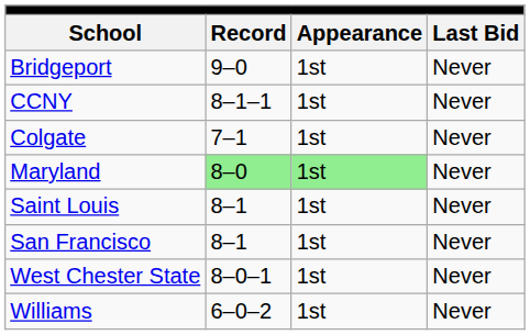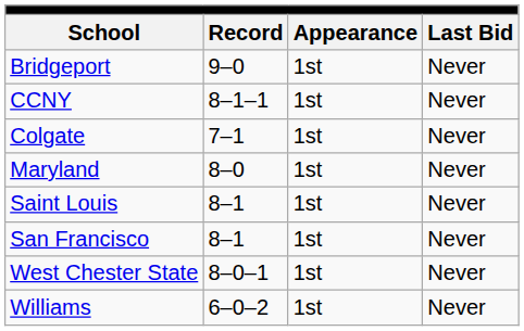Maryland | Record: lightgreen background -> no background
Maryland | Appearance: lightgreen background -> no background
